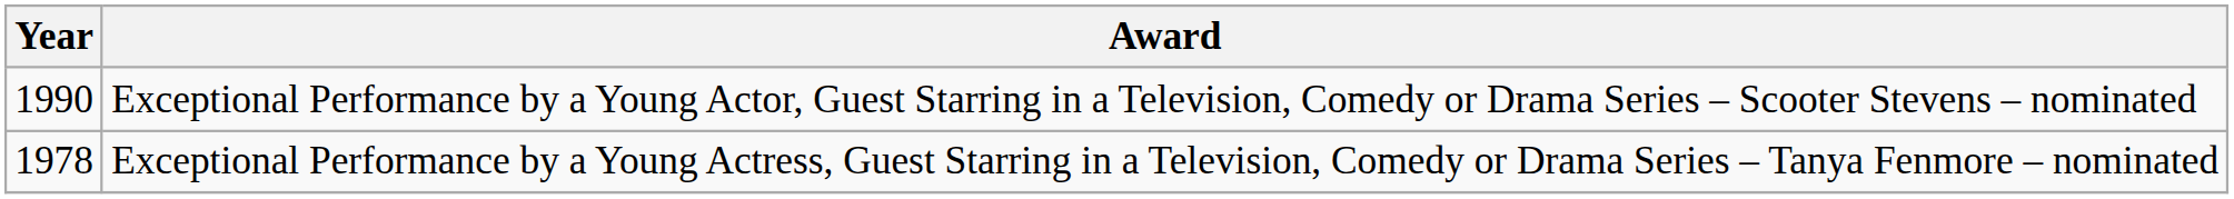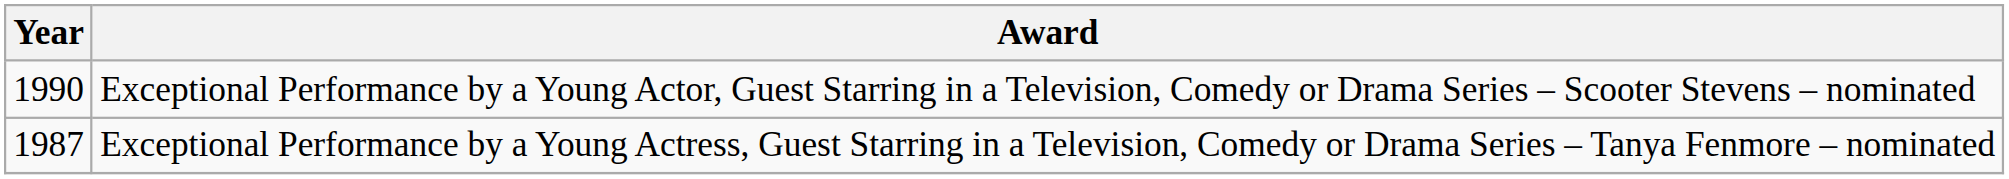row 3 | Year: 1978 -> 1987
